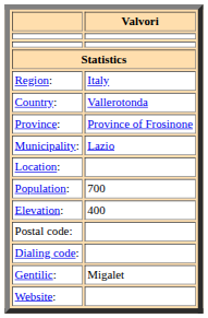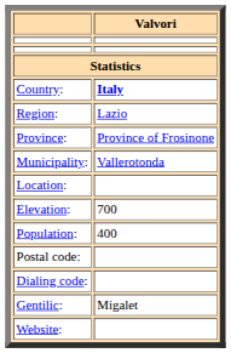row 5 | column 1: Region: -> Country:
row 5 | Valvori: normal -> bold
row 6 | column 1: Country: -> Region:
row 6 | Valvori: Vallerotonda -> Lazio
row 8 | Valvori: Lazio -> Vallerotonda
row 10 | column 1: Population: -> Elevation:
row 11 | column 1: Elevation: -> Population:
